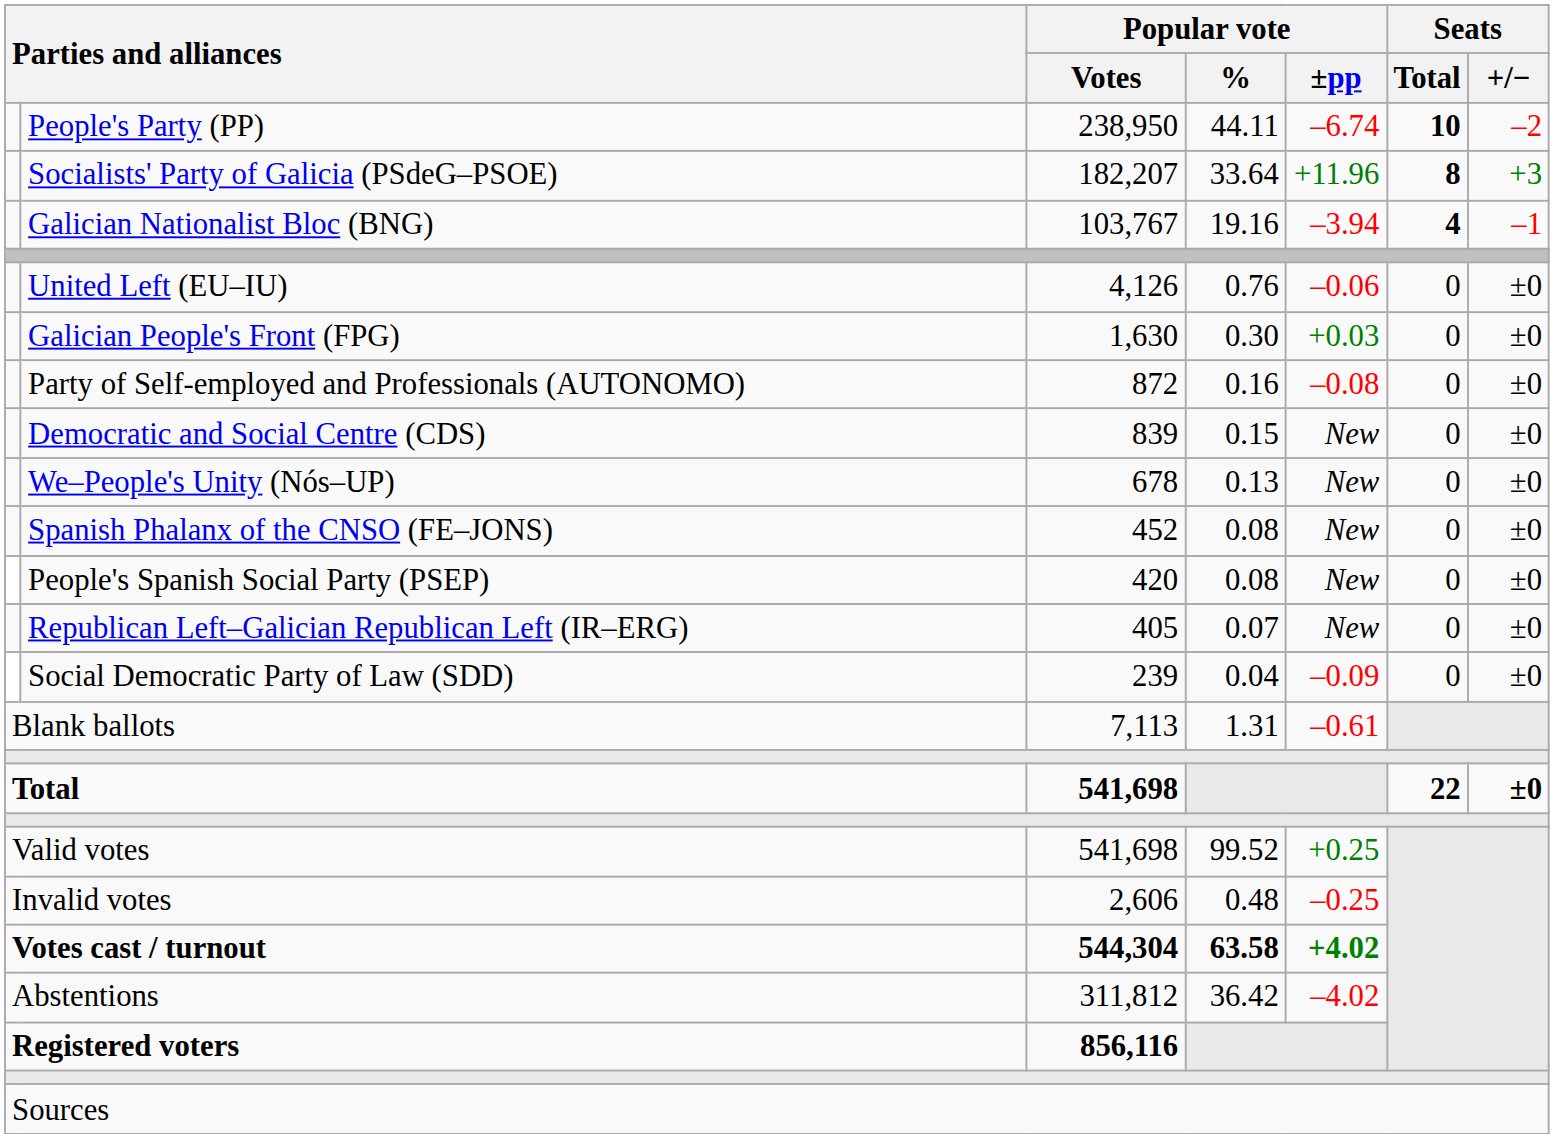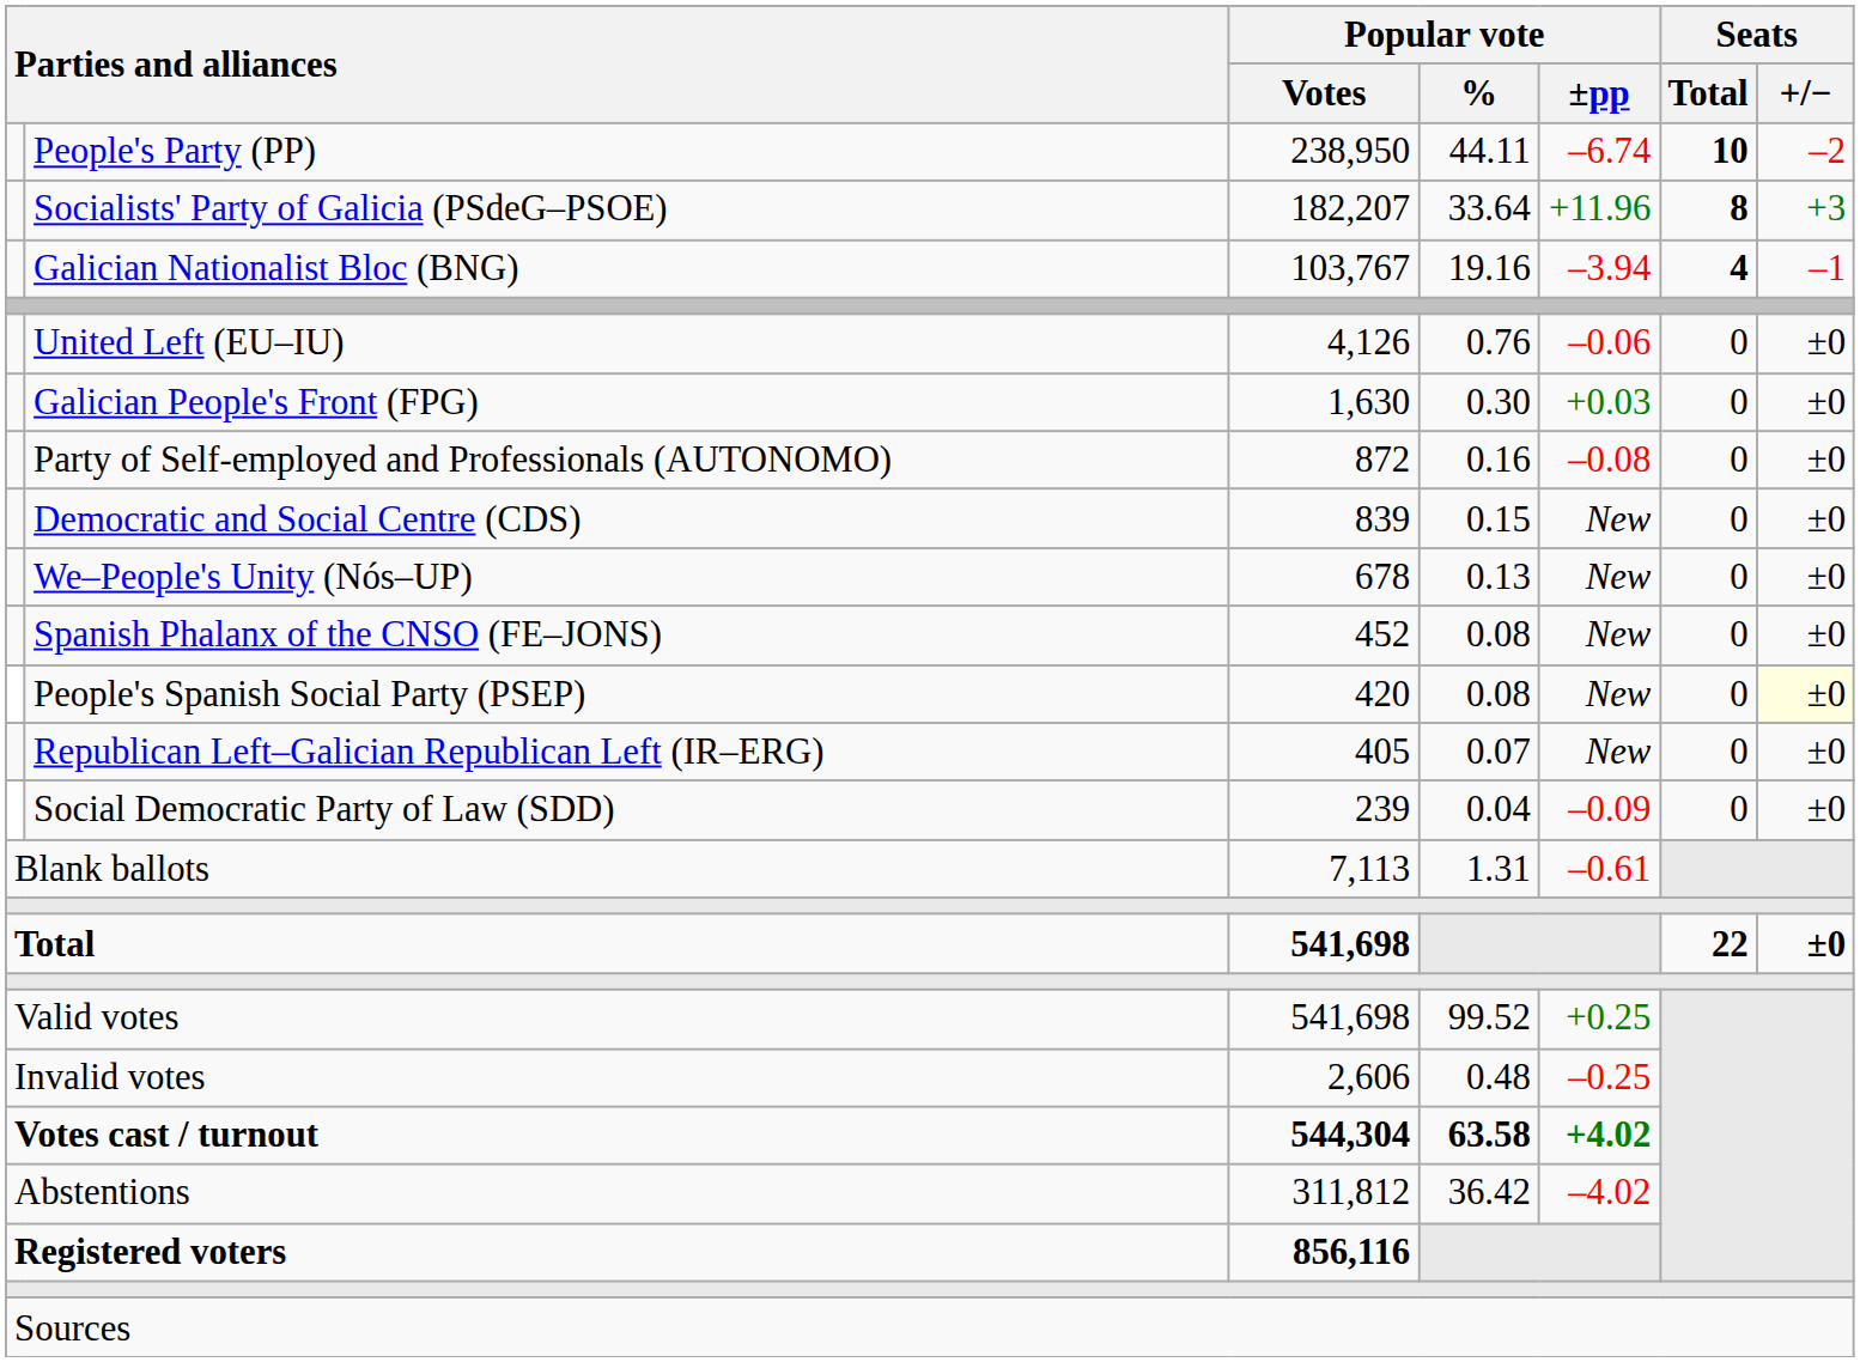People's Spanish Social Party (PSEP) | Seats / +/−: no background -> lightyellow background
